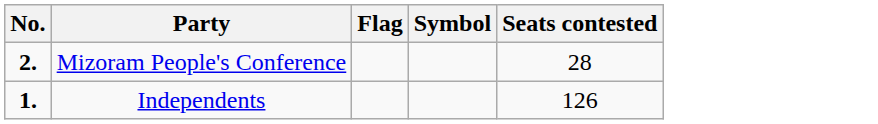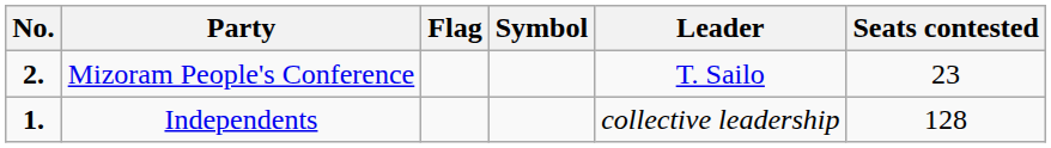+ column: Leader | T. Sailo | collective leadership
Mizoram People's Conference | Seats contested: 28 -> 23
Independents | Seats contested: 126 -> 128
